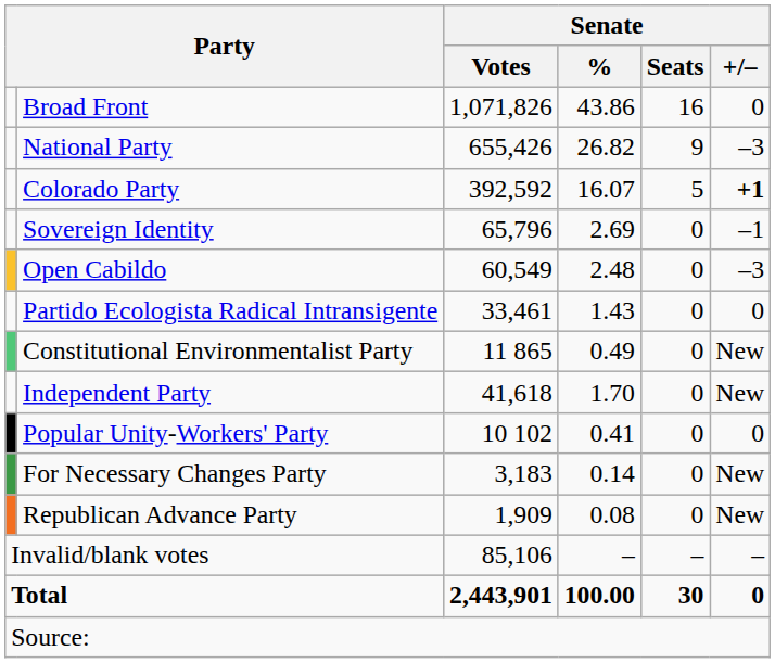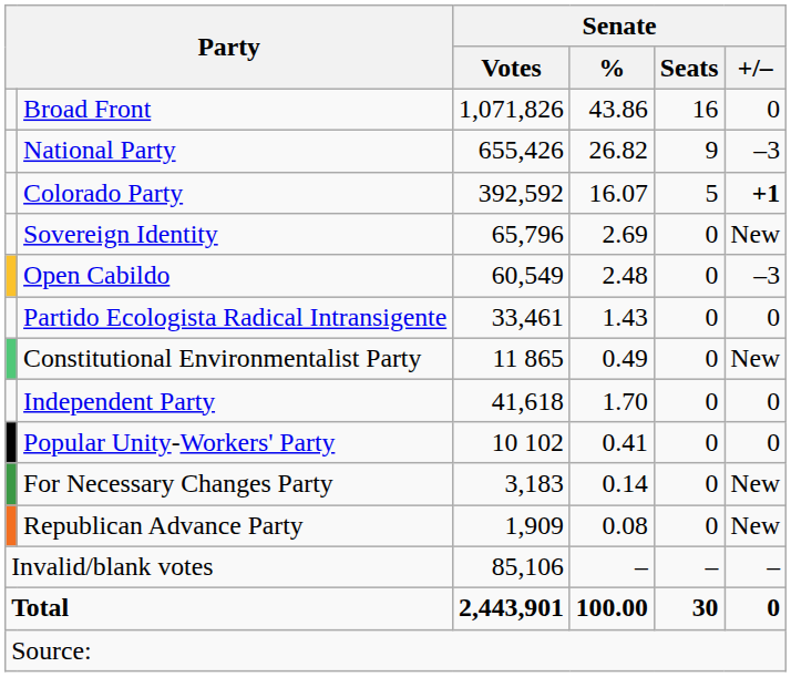Sovereign Identity | Senate / +/–: –1 -> New
Independent Party | Senate / +/–: New -> 0
